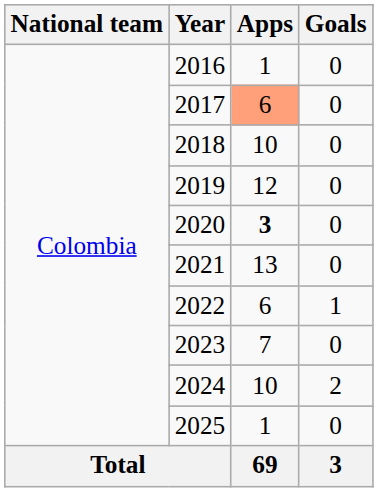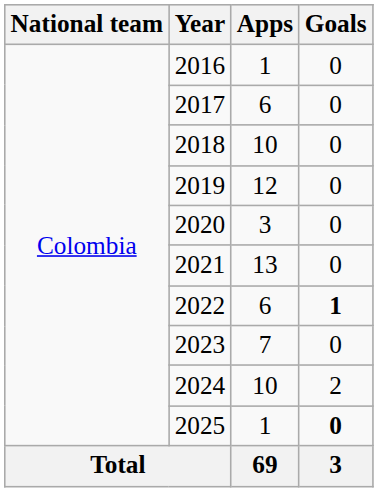2017 | Apps: lightsalmon background -> no background
2020 | Apps: bold -> normal
2022 | Goals: normal -> bold
2025 | Goals: normal -> bold
